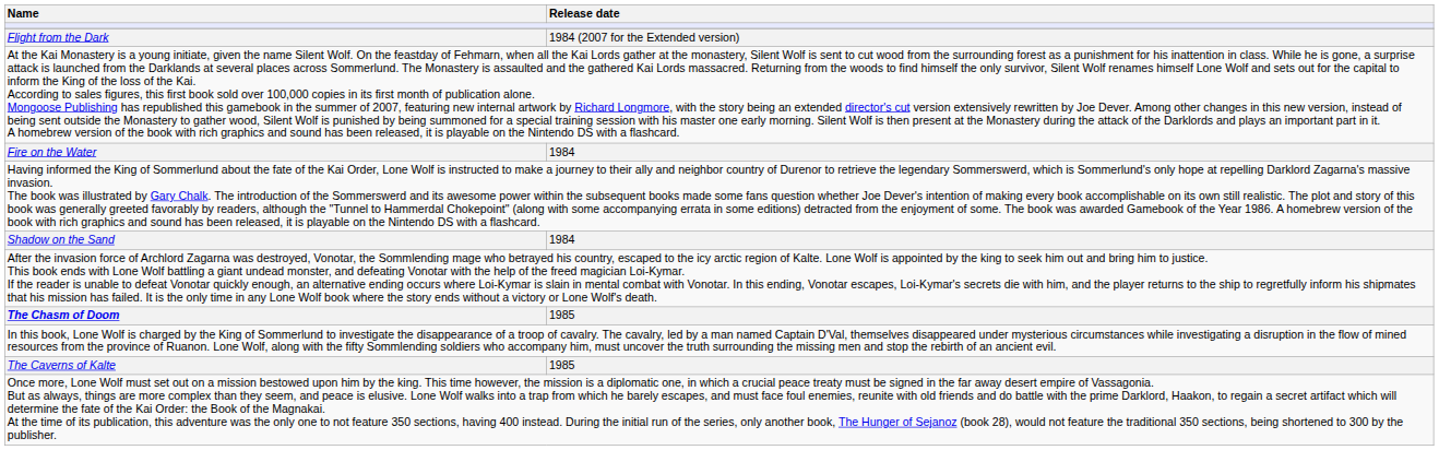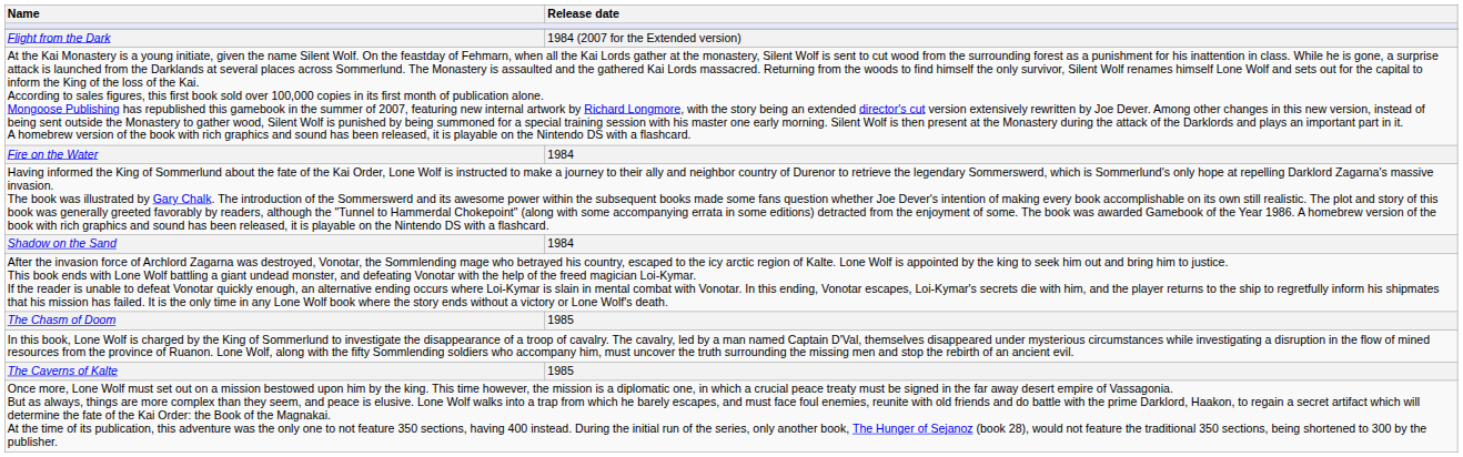row 9 | Name: bold -> normal
